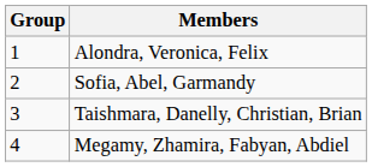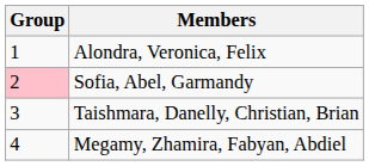Sofia, Abel, Garmandy | Group: no background -> pink background
